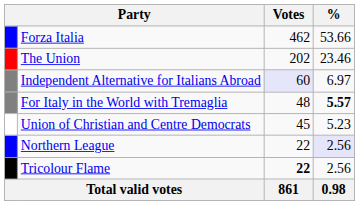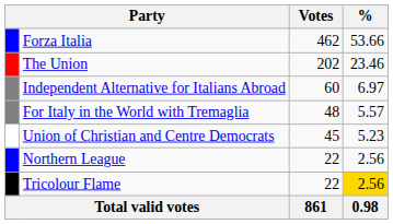Independent Alternative for Italians Abroad | Votes: lavender background -> no background
For Italy in the World with Tremaglia | %: bold -> normal
Northern League | %: lavender background -> no background
Tricolour Flame | Votes: bold -> normal
Tricolour Flame | %: no background -> gold background
